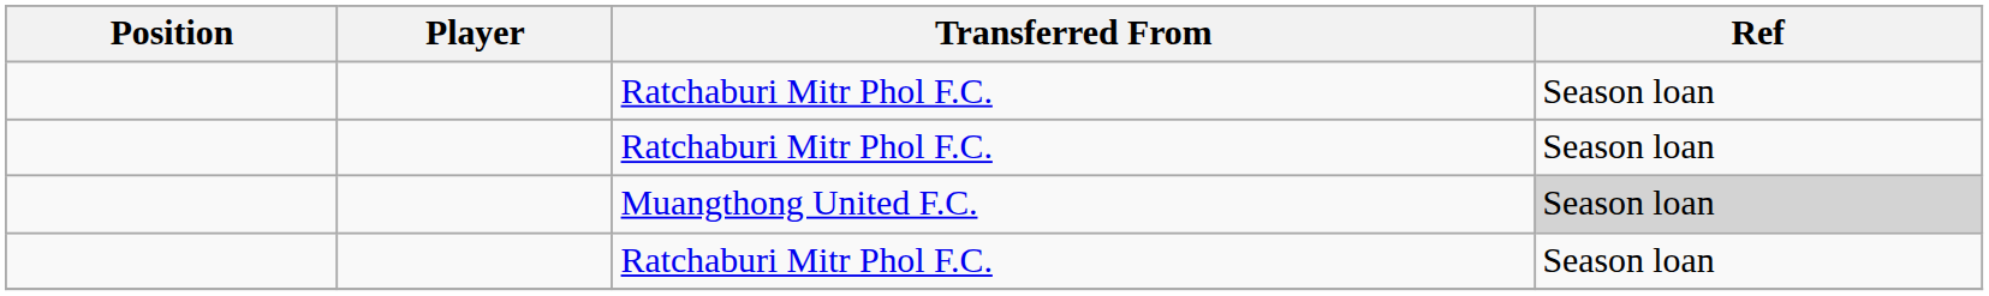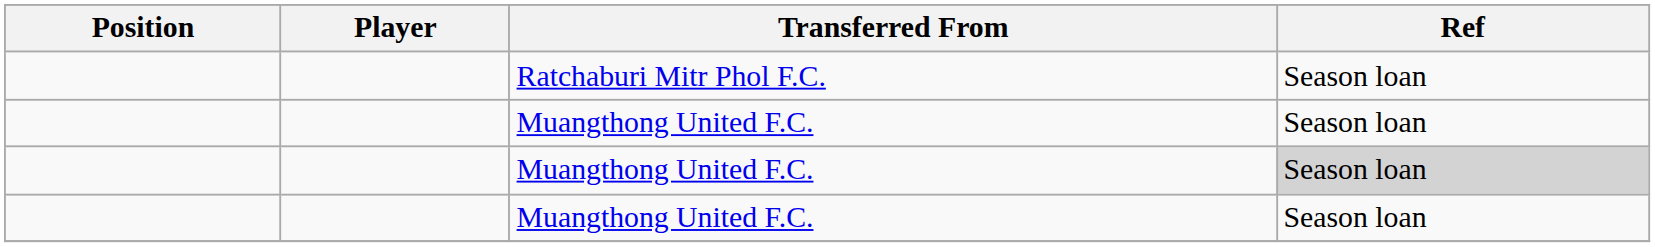row 3 | Transferred From: Ratchaburi Mitr Phol F.C. -> Muangthong United F.C.
row 5 | Transferred From: Ratchaburi Mitr Phol F.C. -> Muangthong United F.C.
